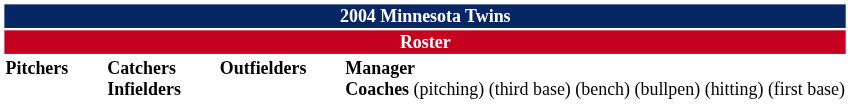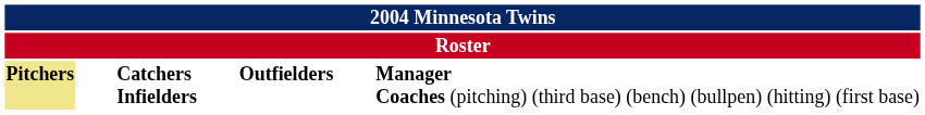Pitchers | column 1: no background -> khaki background
